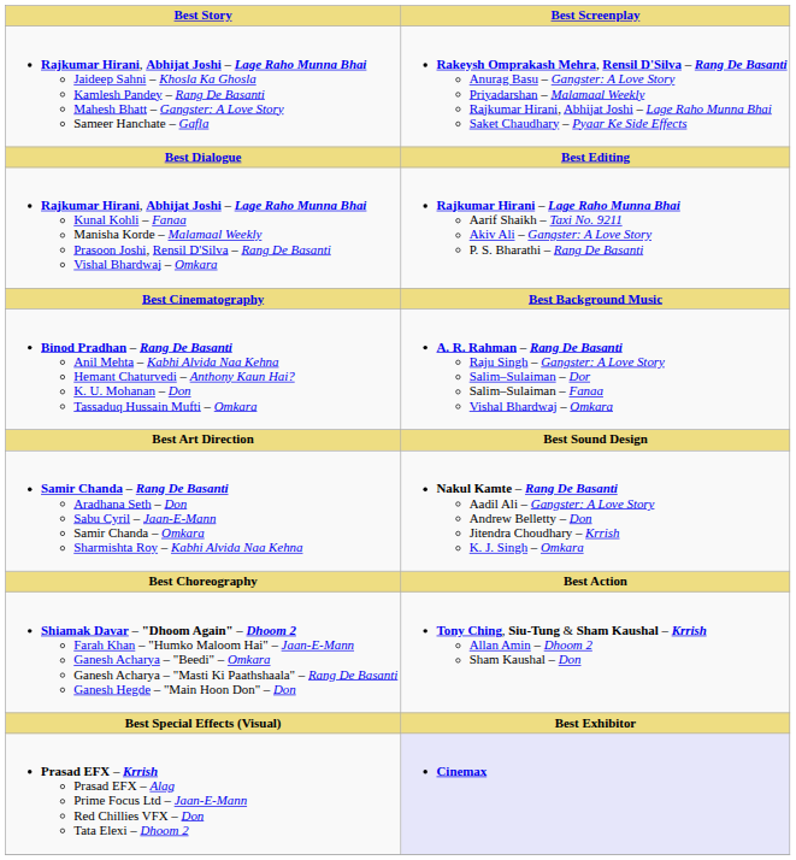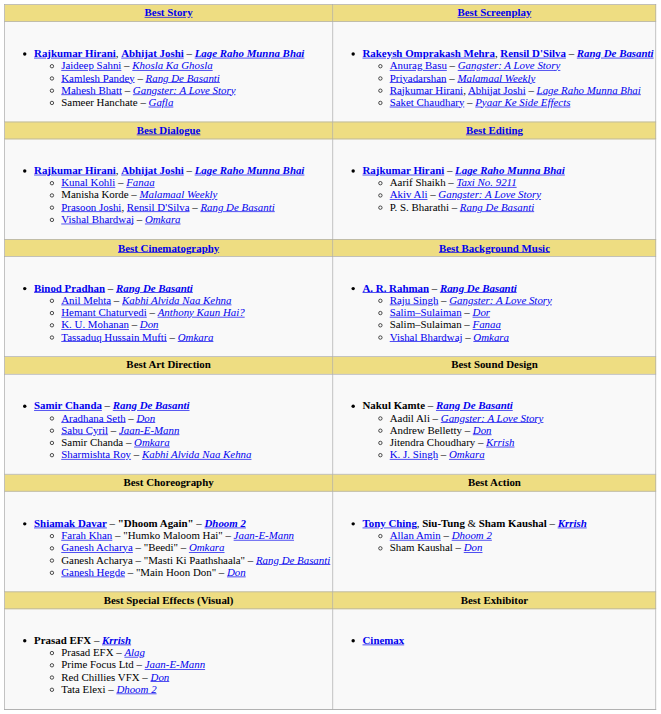row 12 | Best Screenplay: lavender background -> no background
